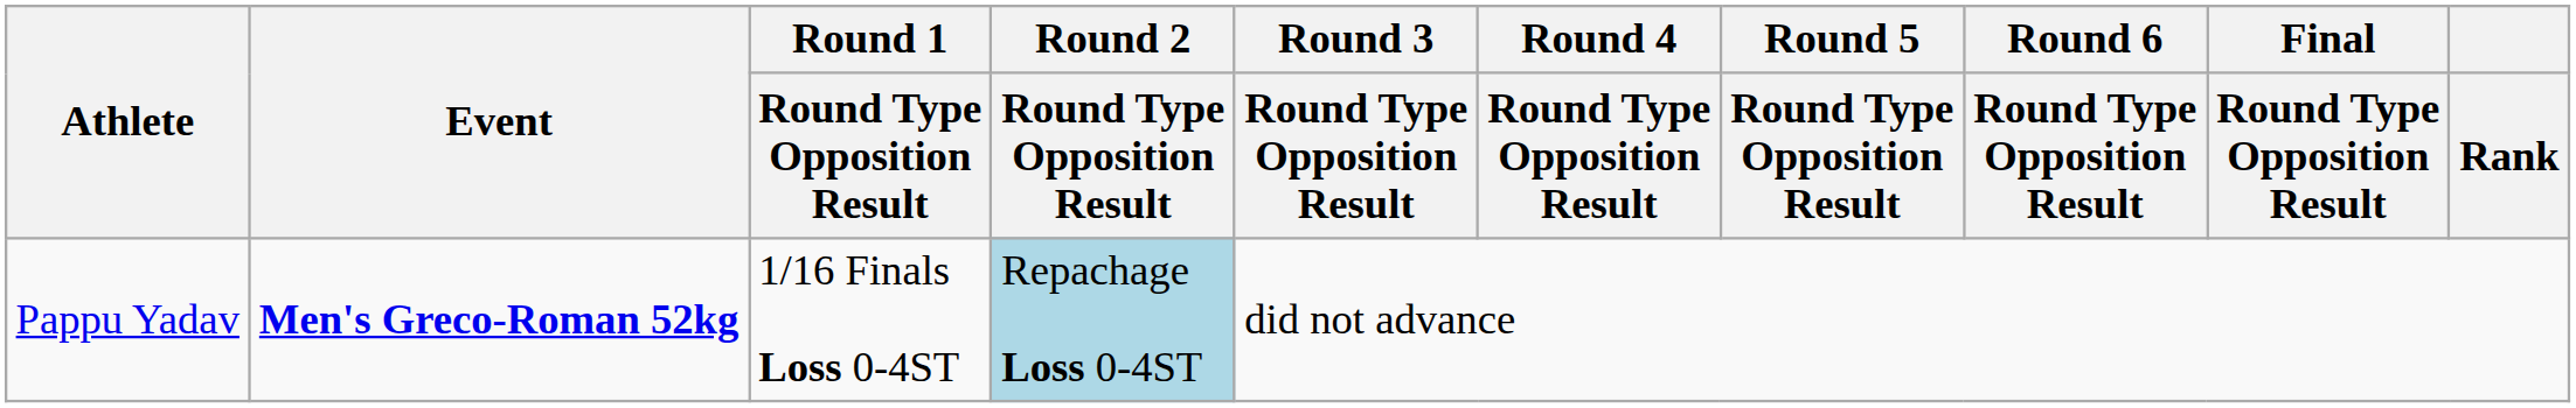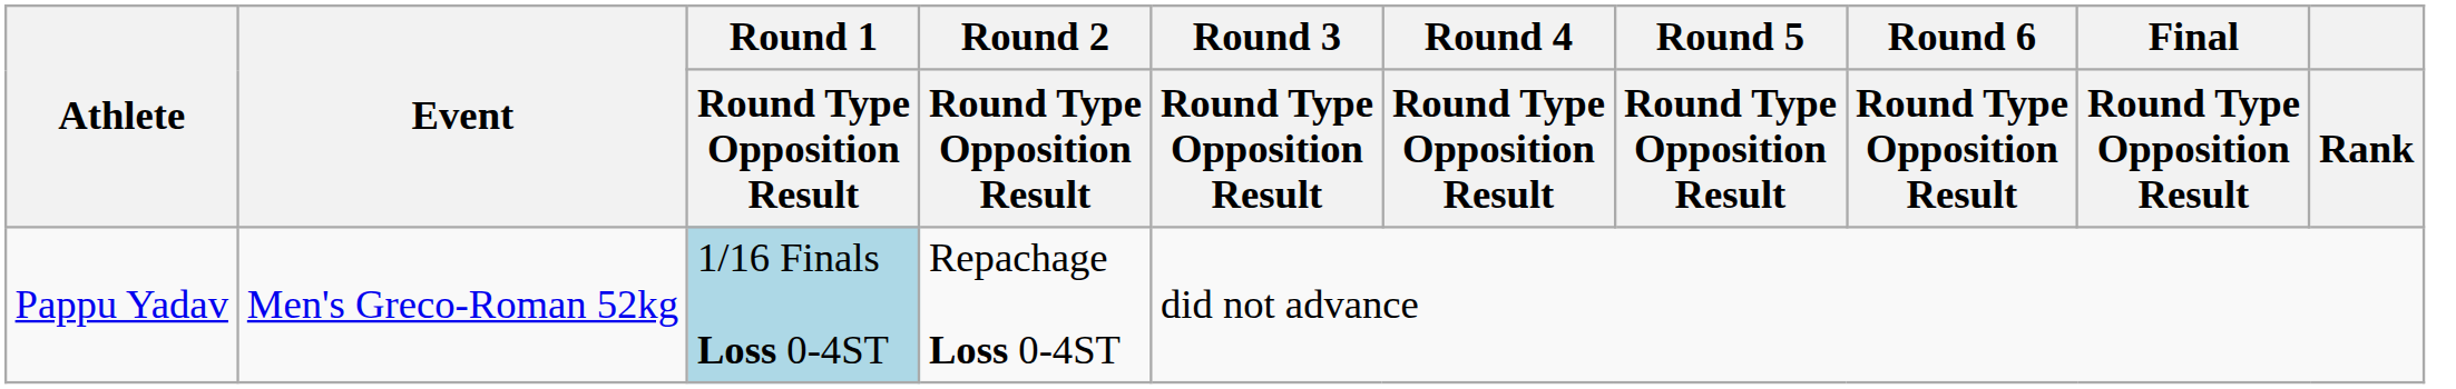Pappu Yadav | Event: bold -> normal
Pappu Yadav | Round 1 / Round Type Opposition Result: no background -> lightblue background
Pappu Yadav | Round 2 / Round Type Opposition Result: lightblue background -> no background
